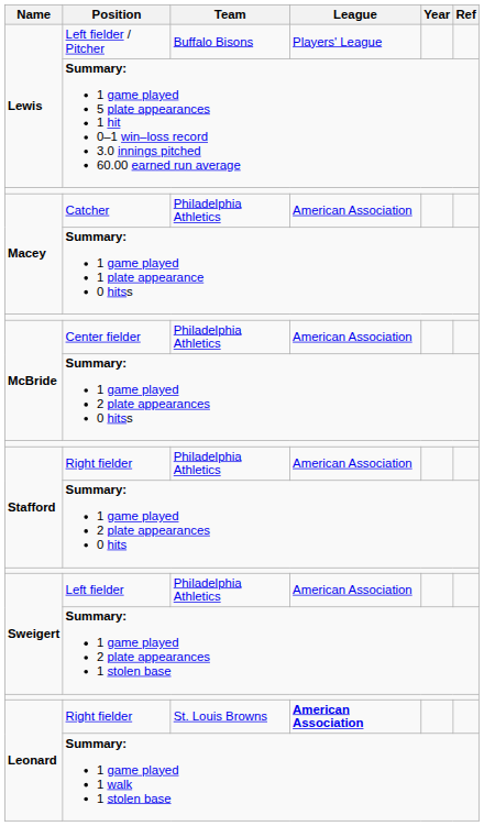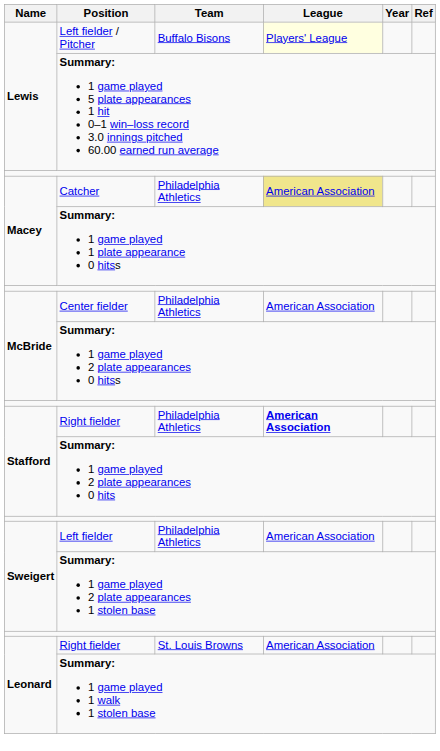Left fielder / Pitcher | League: no background -> lightyellow background
Catcher | League: no background -> khaki background
Right fielder / Philadelphia Athletics | League: normal -> bold
Right fielder / St. Louis Browns | League: bold -> normal
